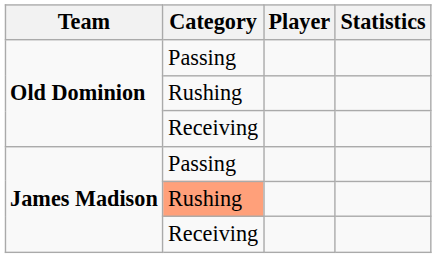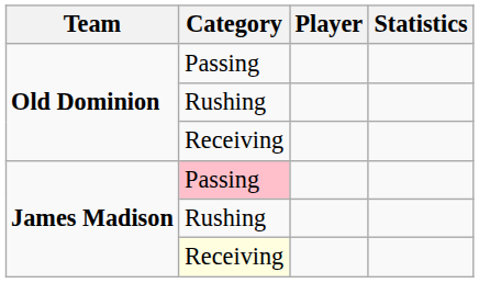James Madison / Passing | Category: no background -> pink background
James Madison / Rushing | Category: lightsalmon background -> no background
James Madison / Receiving | Category: no background -> lightyellow background
